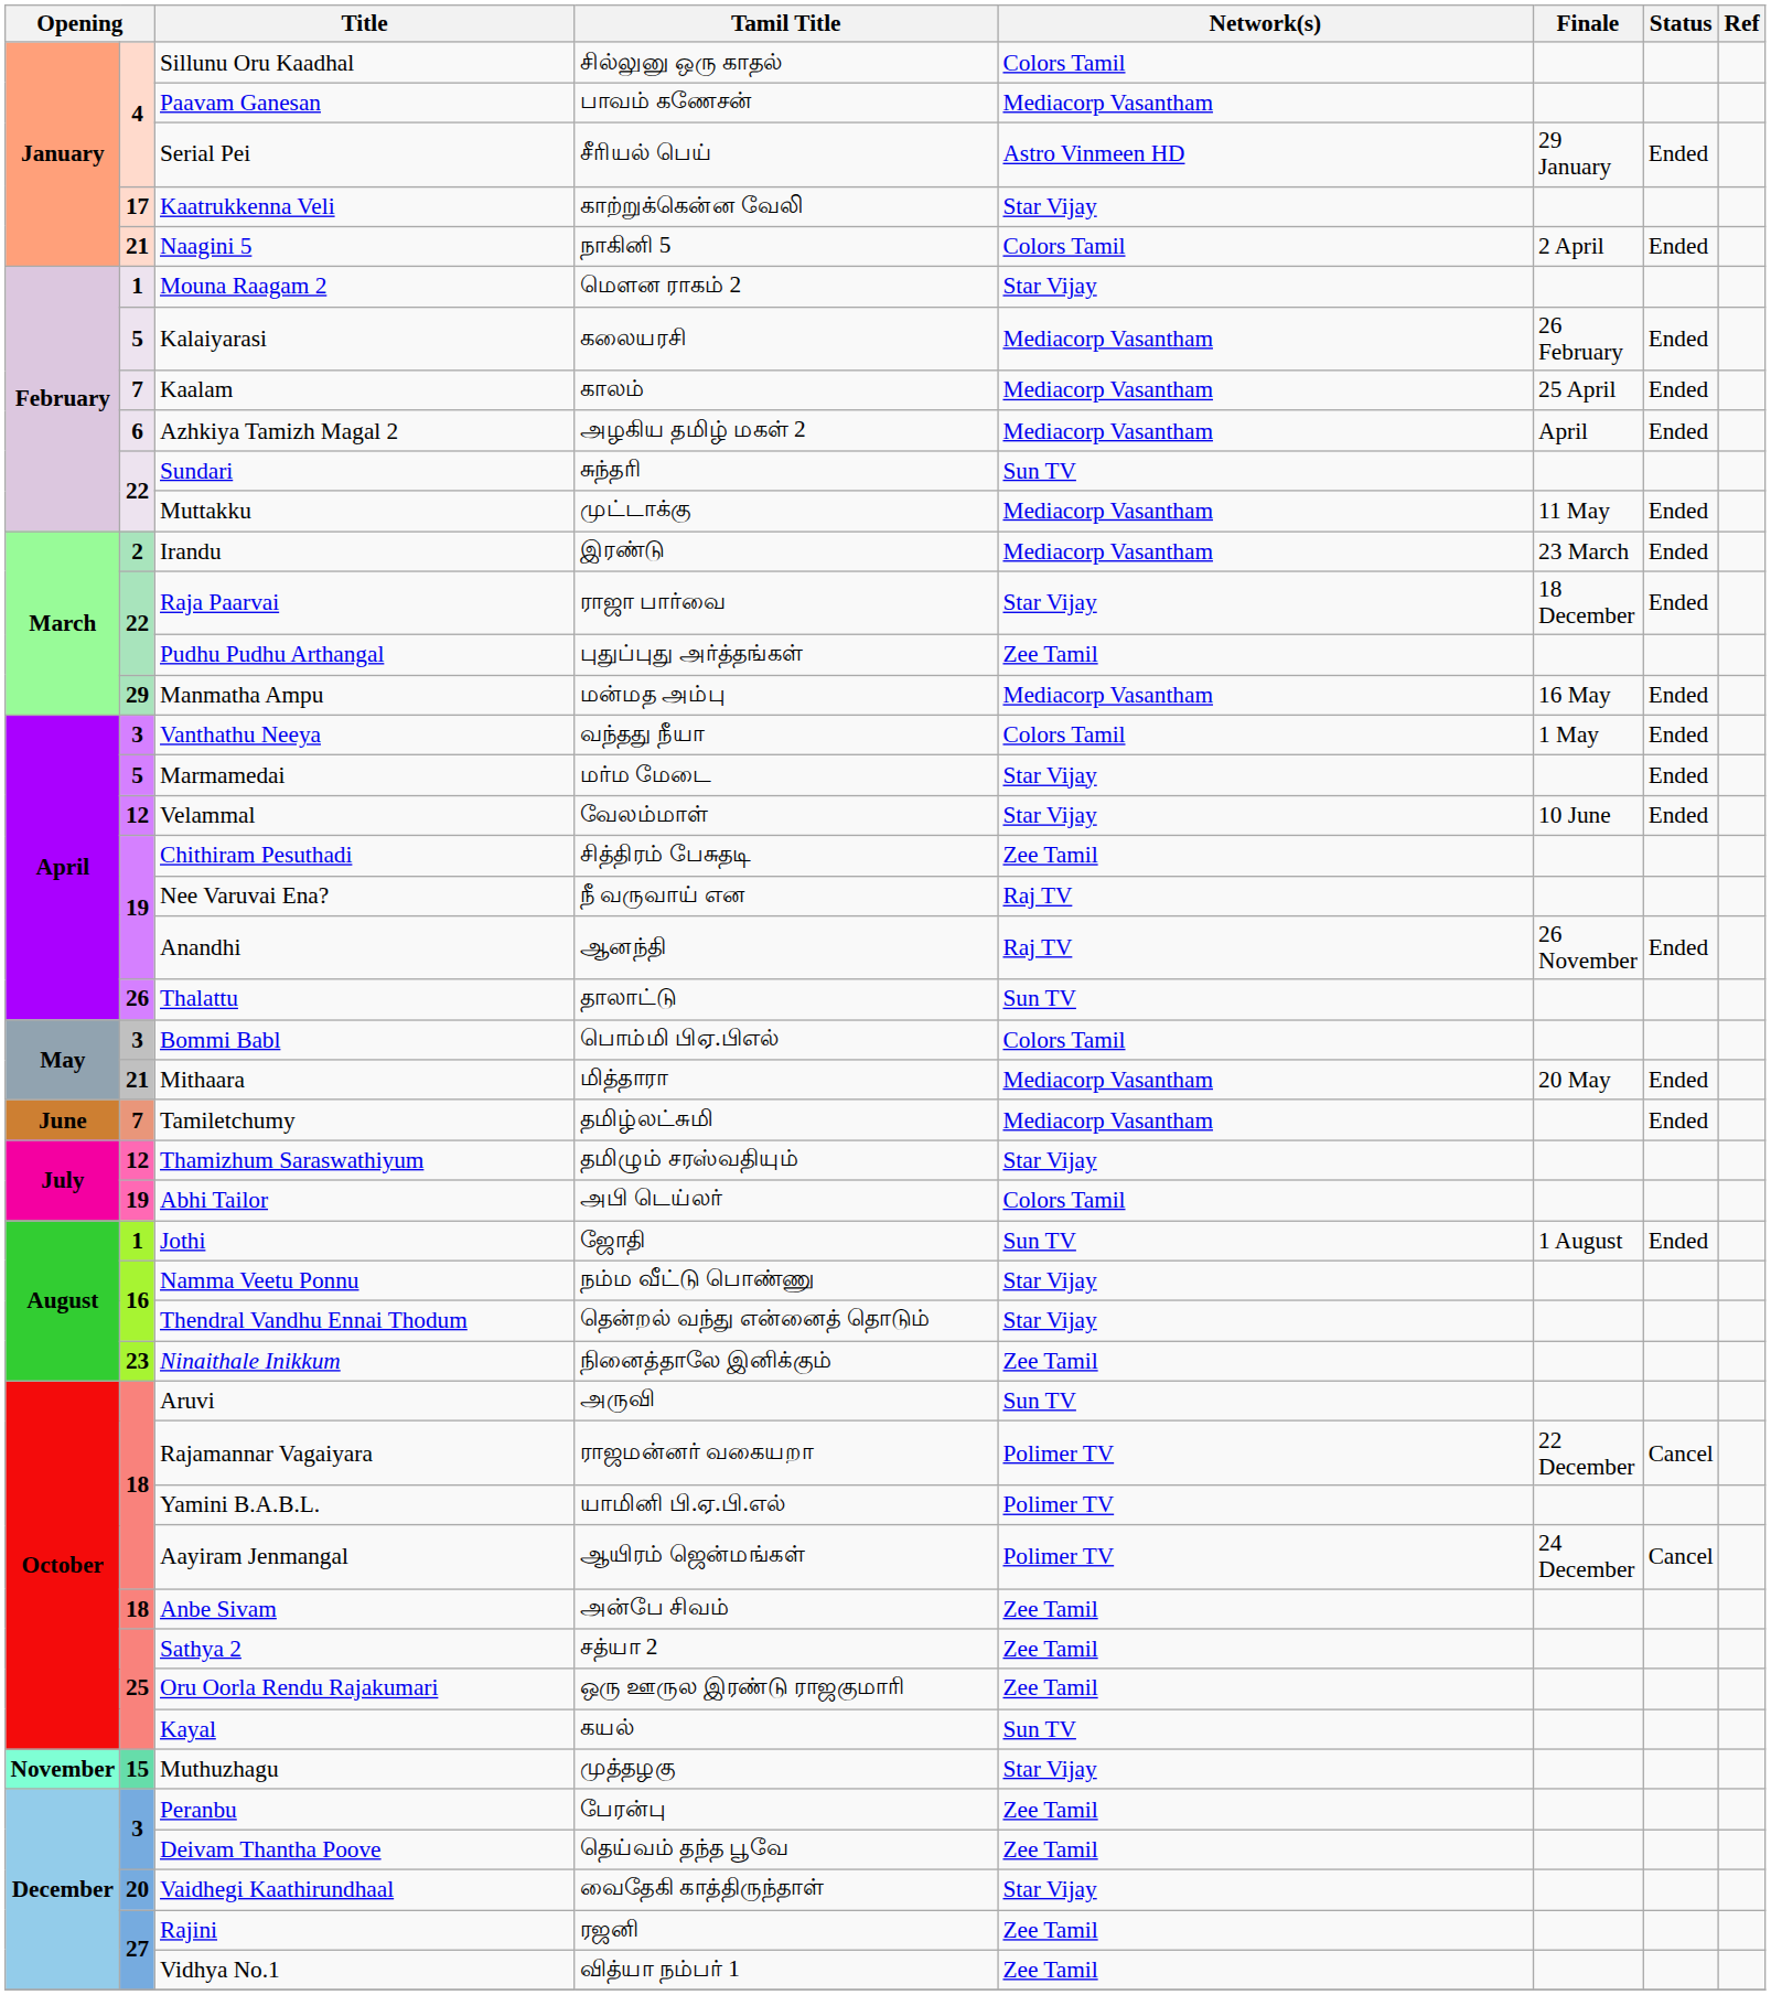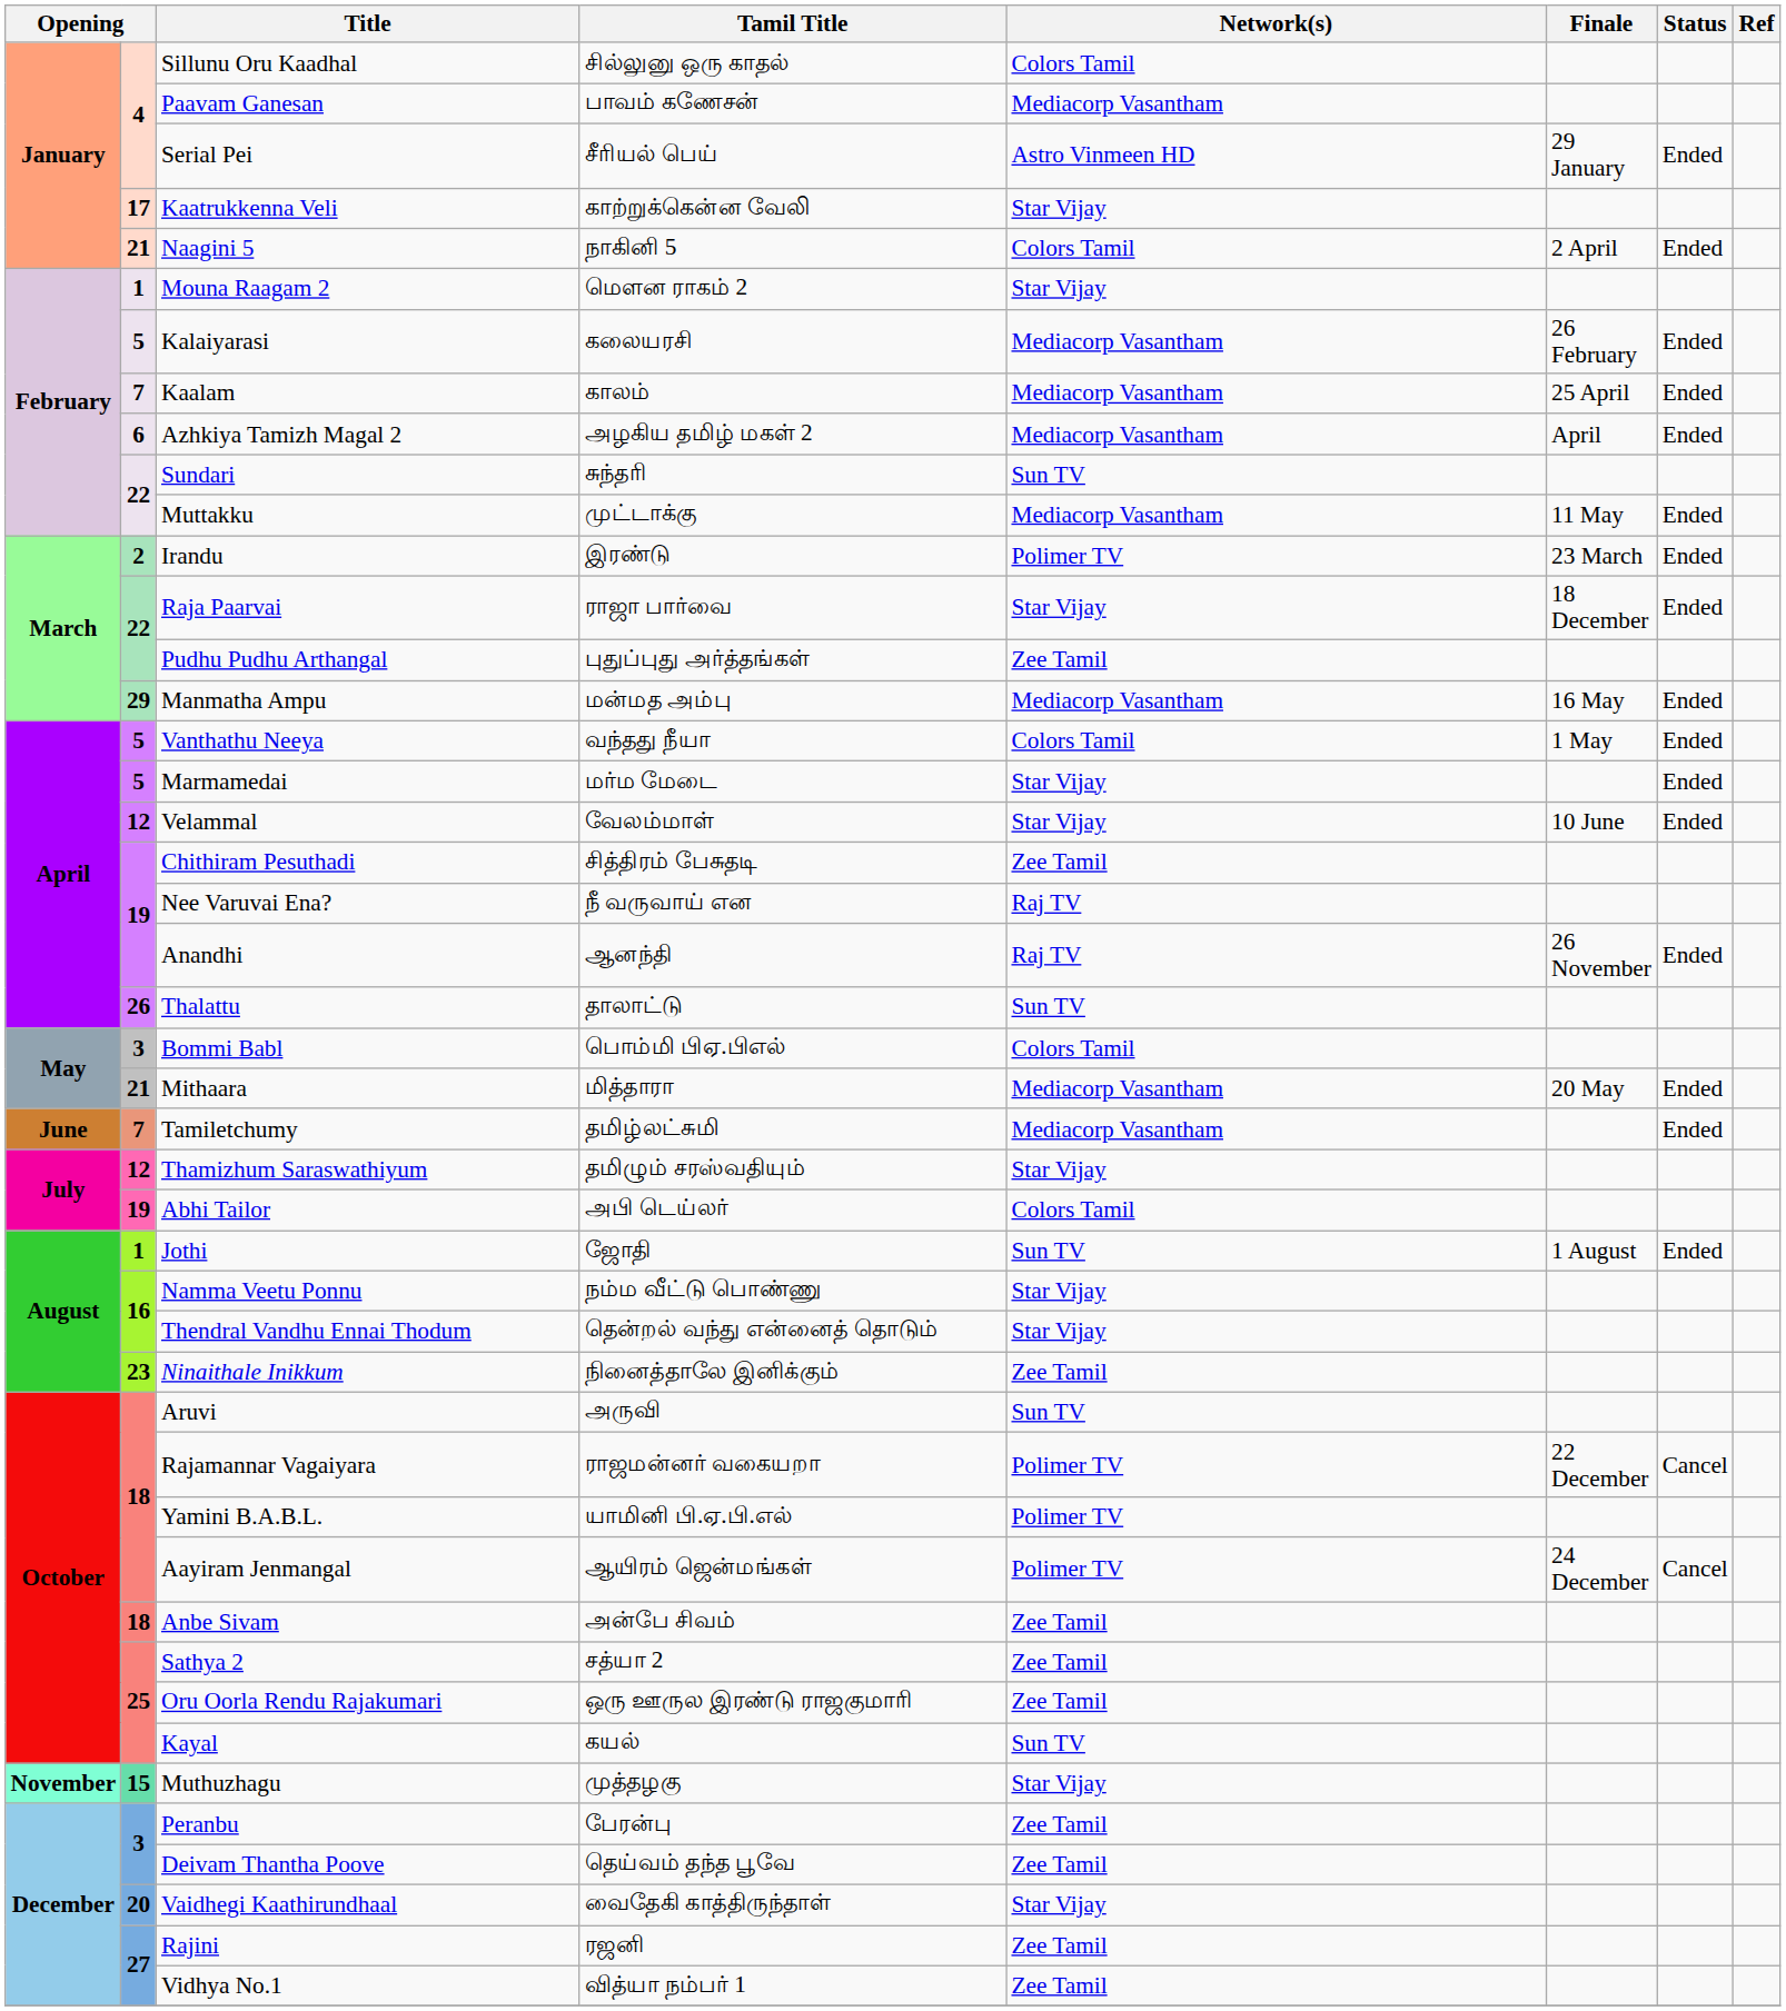Irandu | Network(s): Mediacorp Vasantham -> Polimer TV
Vanthathu Neeya | column 2: 3 -> 5
